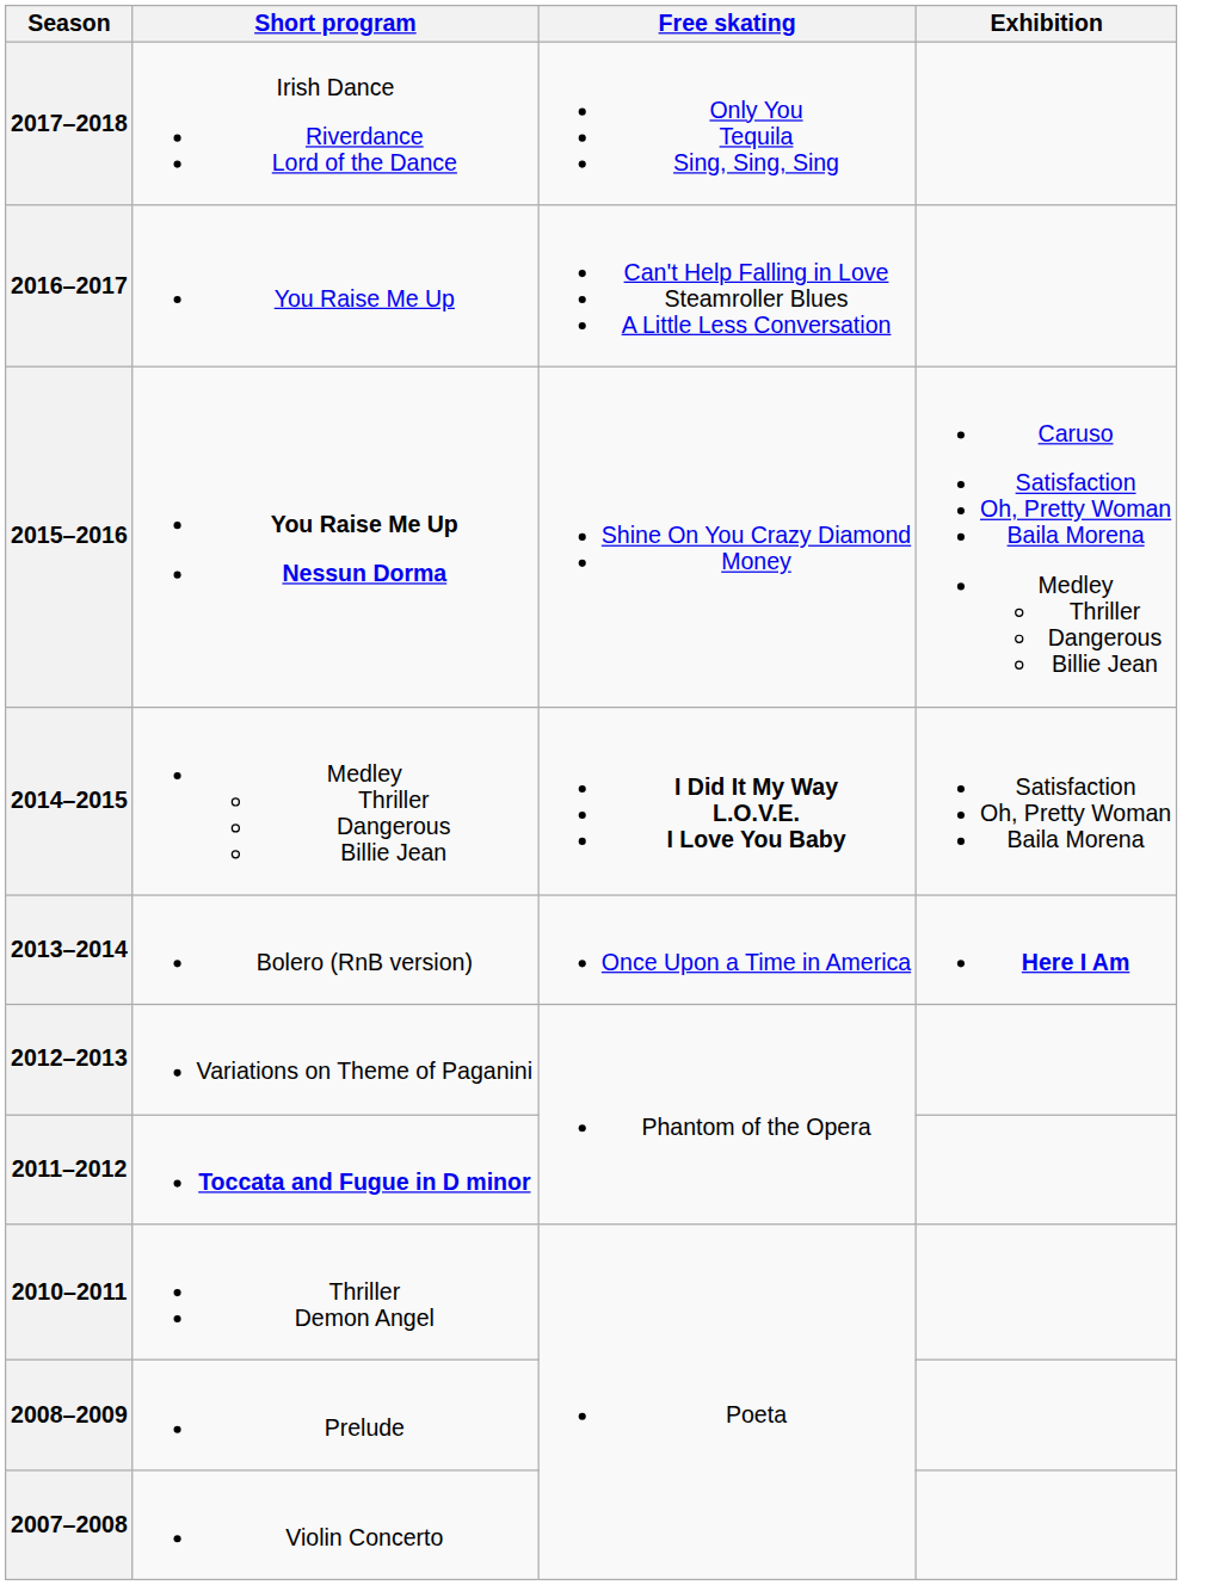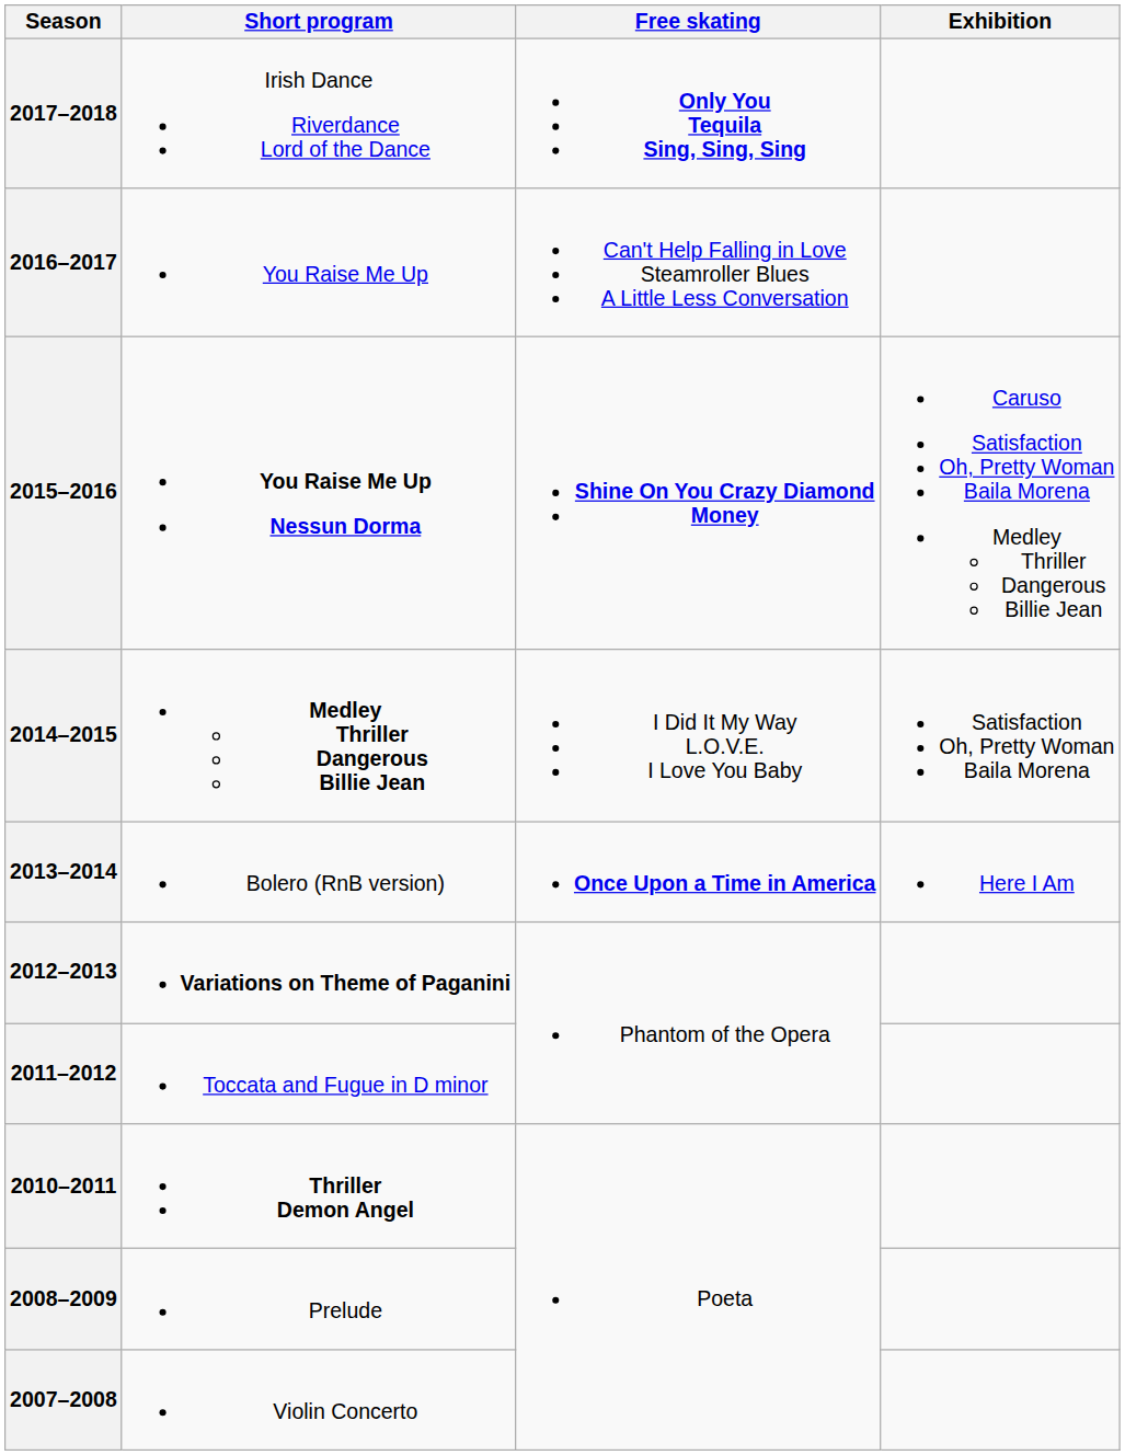2017–2018 | Free skating: normal -> bold
2015–2016 | Free skating: normal -> bold
2014–2015 | Short program: normal -> bold
2014–2015 | Free skating: bold -> normal
2013–2014 | Free skating: normal -> bold
2013–2014 | Exhibition: bold -> normal
2012–2013 | Short program: normal -> bold
2011–2012 | Short program: bold -> normal
2010–2011 | Short program: normal -> bold
